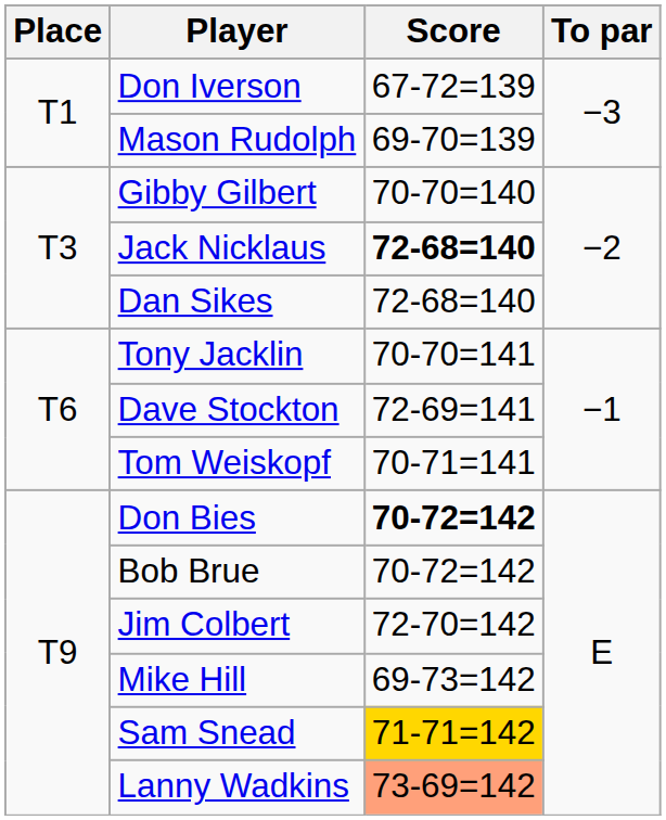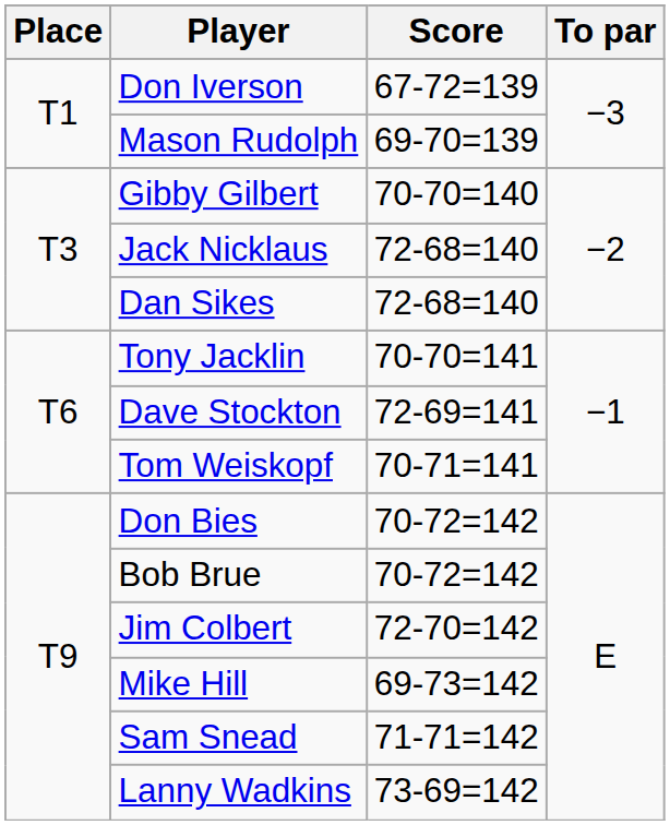Jack Nicklaus | Score: bold -> normal
Don Bies | Score: bold -> normal
Sam Snead | Score: gold background -> no background
Lanny Wadkins | Score: lightsalmon background -> no background
